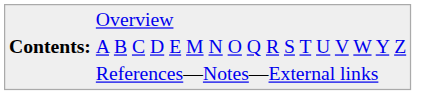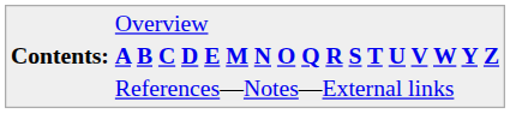A B C D E M N O Q R S T U V W Y Z | column 2: normal -> bold
